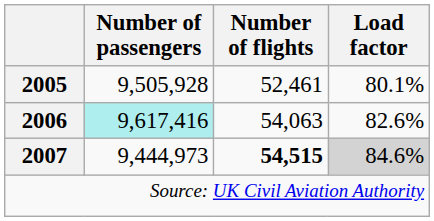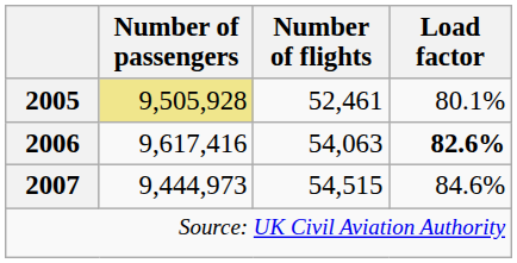2005 | Number of passengers: no background -> khaki background
2006 | Number of passengers: paleturquoise background -> no background
2006 | Load factor: normal -> bold
2007 | Number of flights: bold -> normal
2007 | Load factor: lightgrey background -> no background
